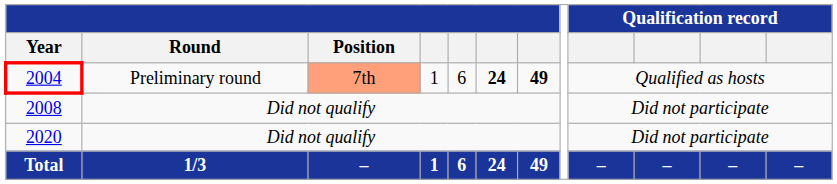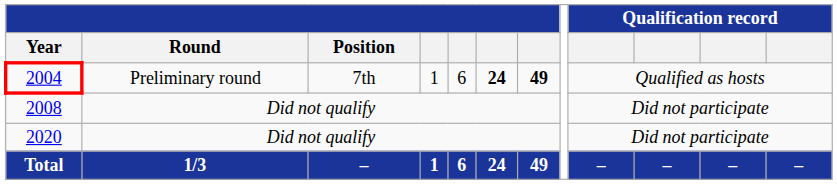2004 | Position: lightsalmon background -> no background
